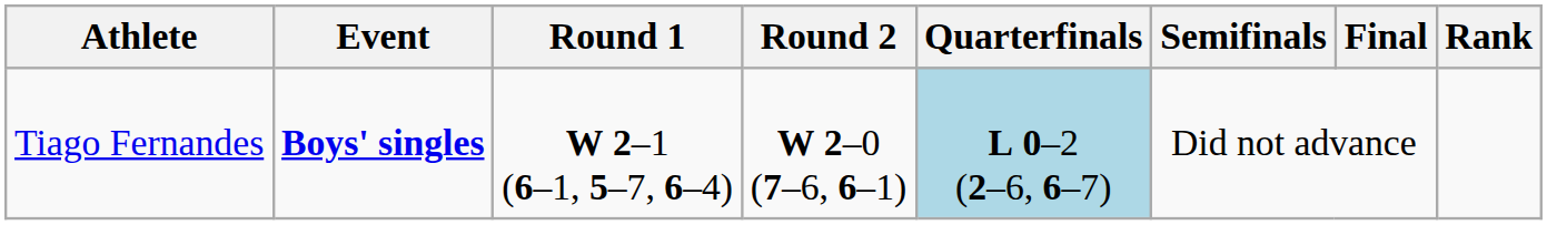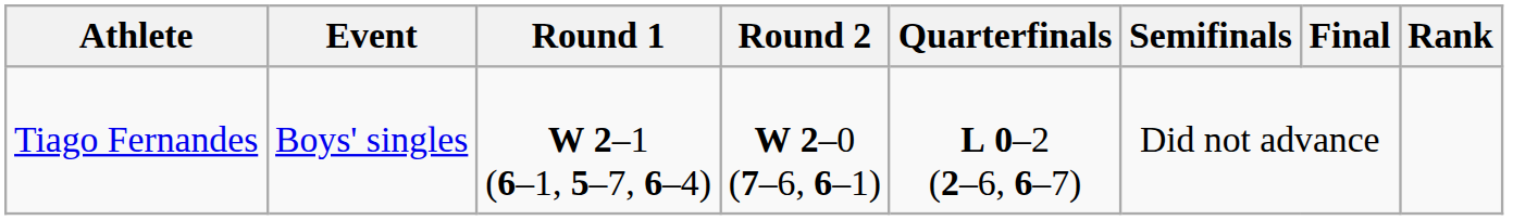Tiago Fernandes | Event: bold -> normal
Tiago Fernandes | Quarterfinals: lightblue background -> no background
